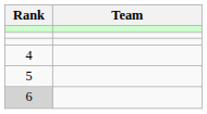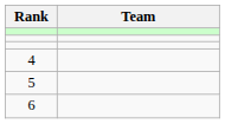row 7 | Rank: lightgrey background -> no background
